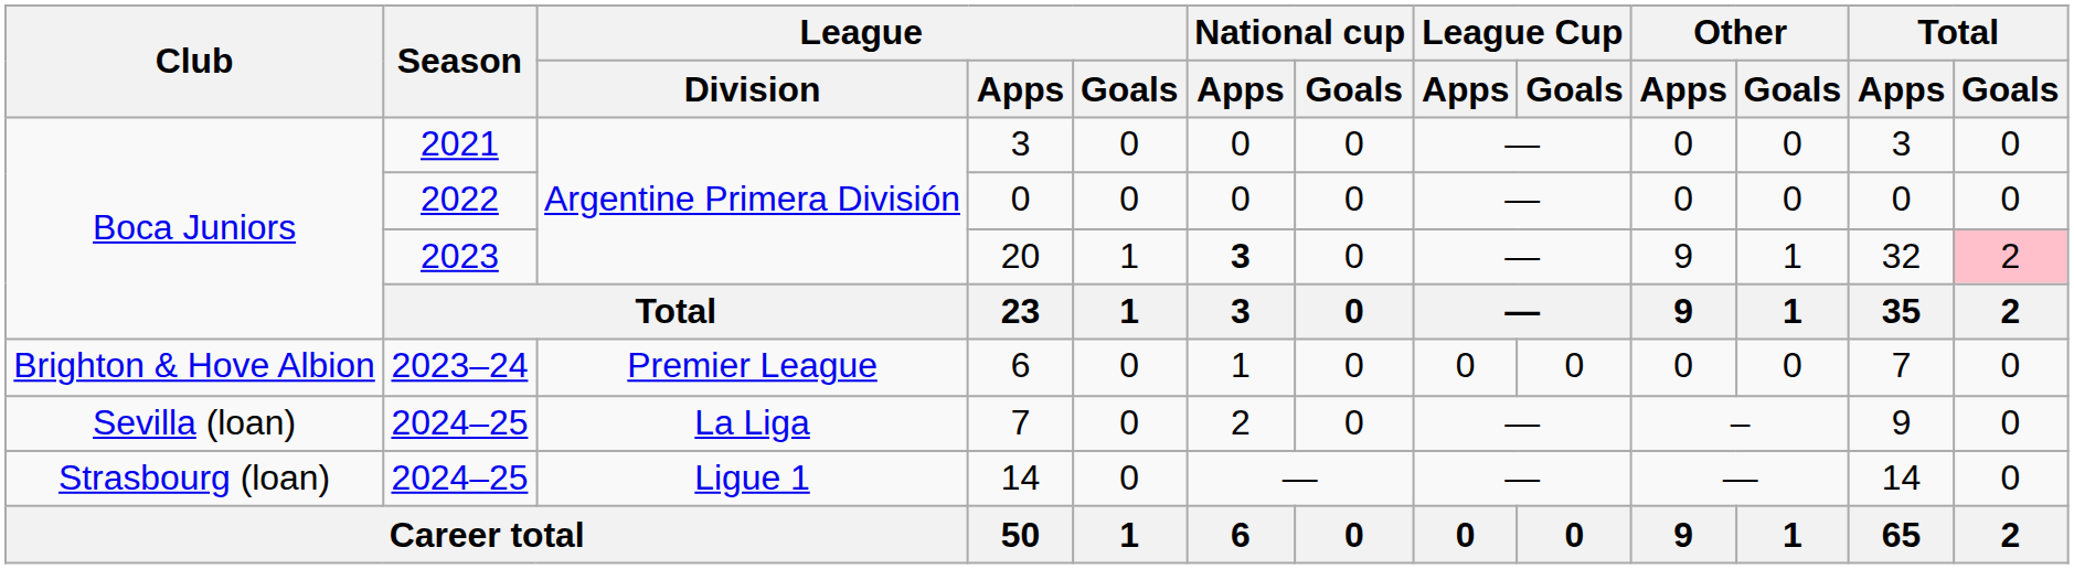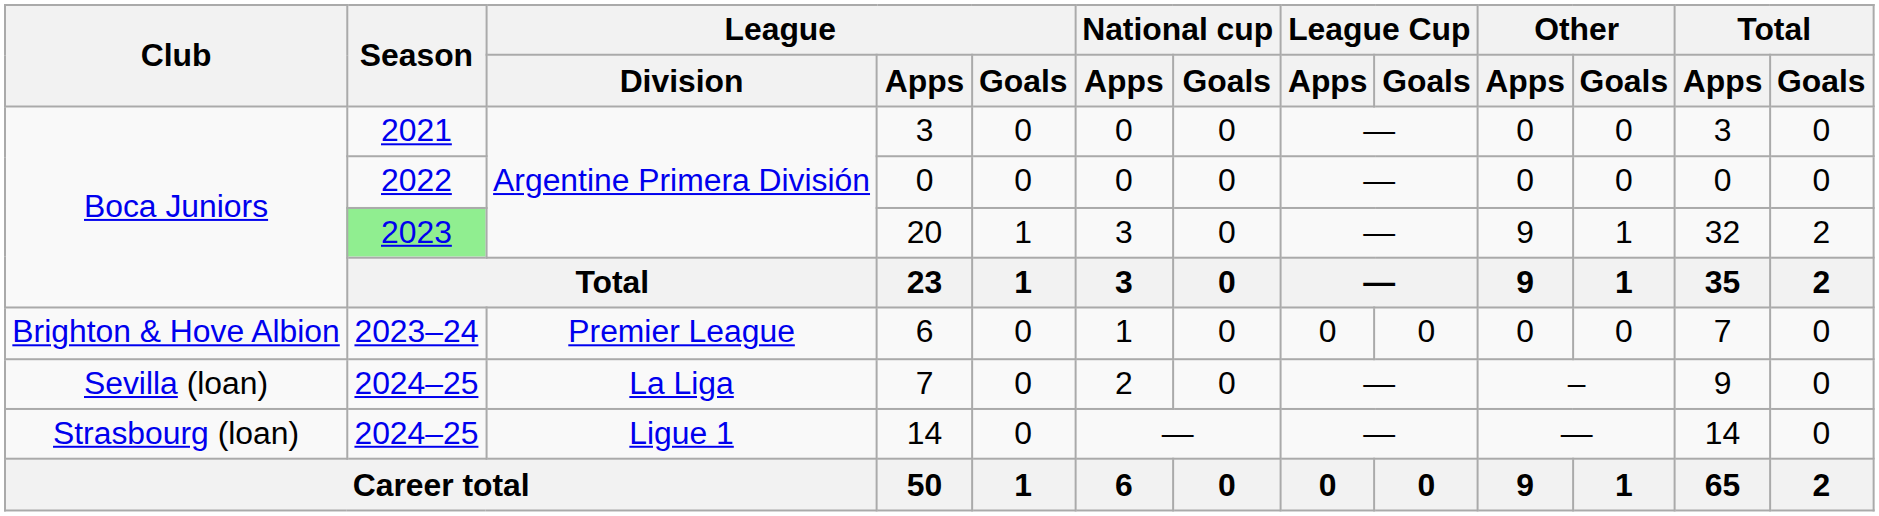20 | Season: no background -> lightgreen background
20 | National cup / Apps: bold -> normal
20 | Total / Goals: pink background -> no background
